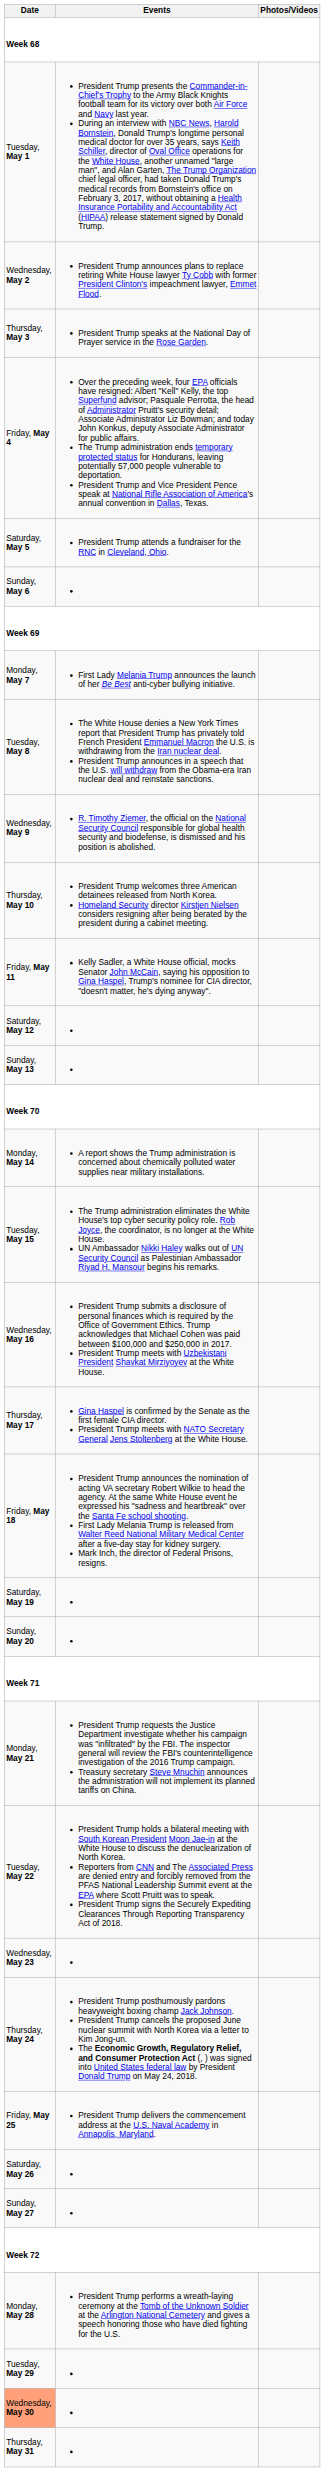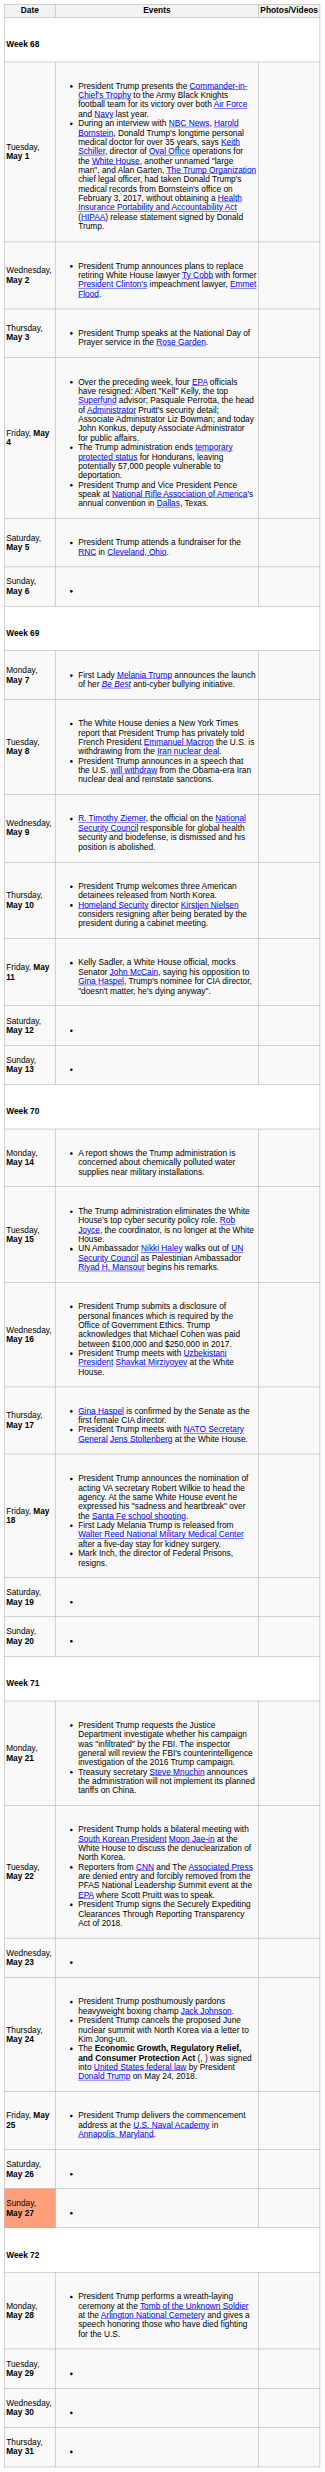Sunday, May 27 | Date: no background -> lightsalmon background
Wednesday, May 30 | Date: lightsalmon background -> no background
